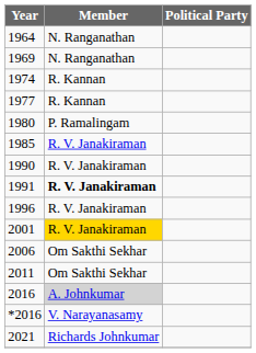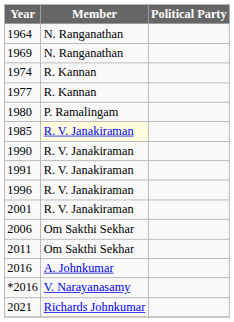1985 | Member: no background -> lightyellow background
1991 | Member: bold -> normal
2001 | Member: gold background -> no background
2016 | Member: lightgrey background -> no background
